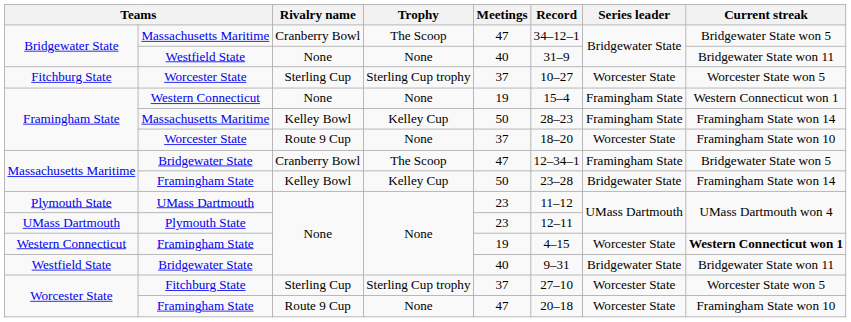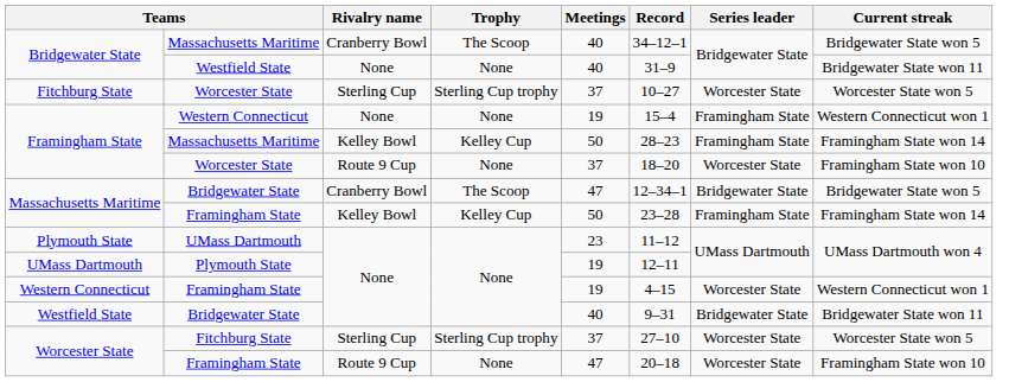row 2 | Meetings: 47 -> 40
row 8 | Series leader: Framingham State -> Bridgewater State
row 9 | Series leader: Bridgewater State -> Framingham State
row 11 | Meetings: 23 -> 19
row 12 | Current streak: bold -> normal
